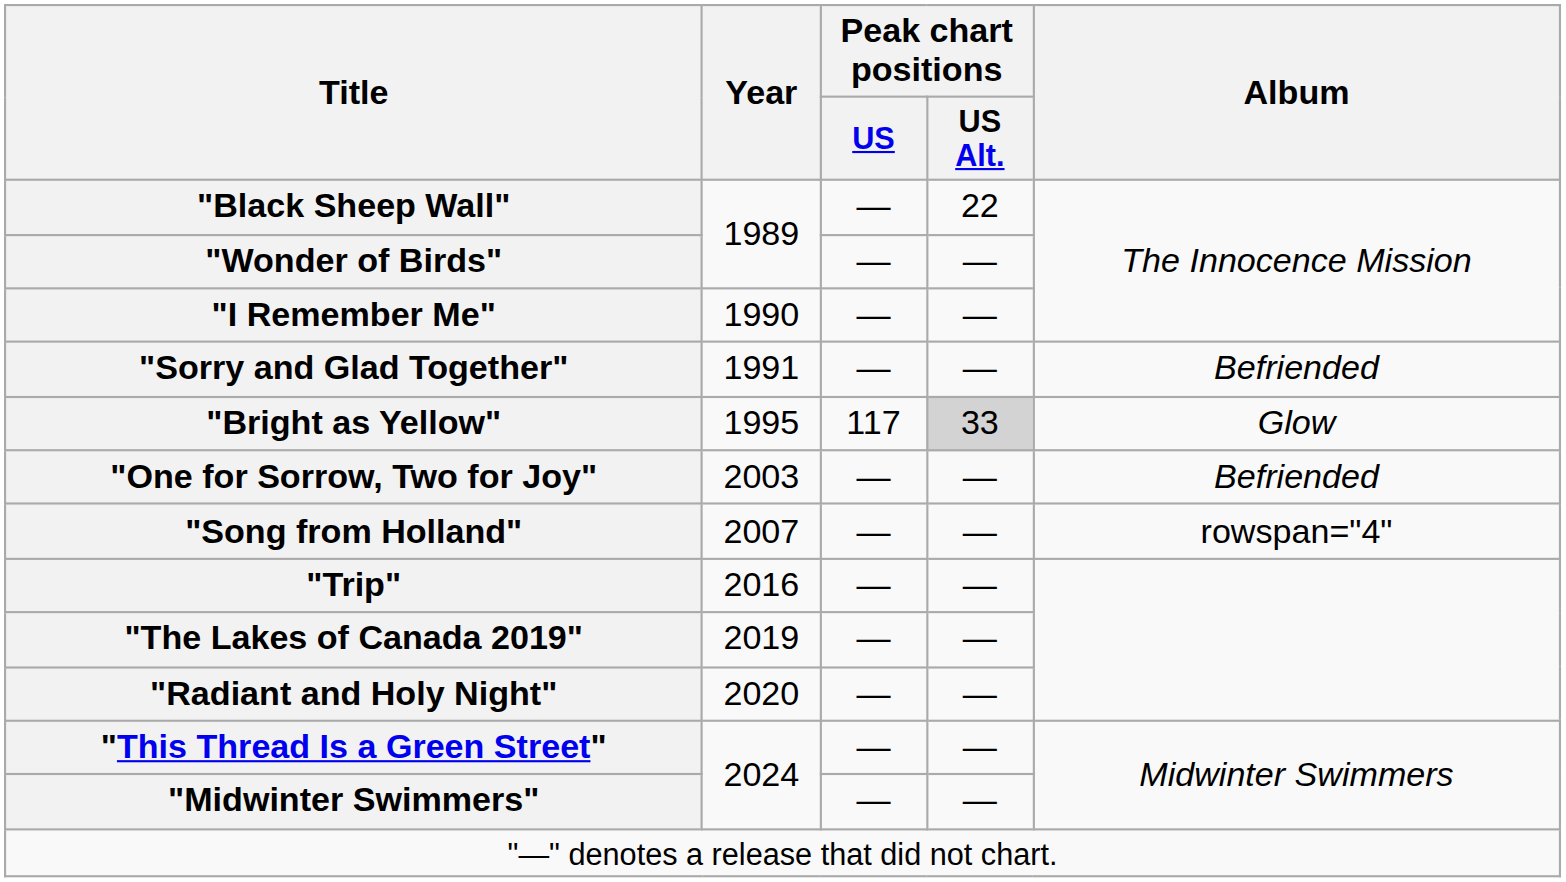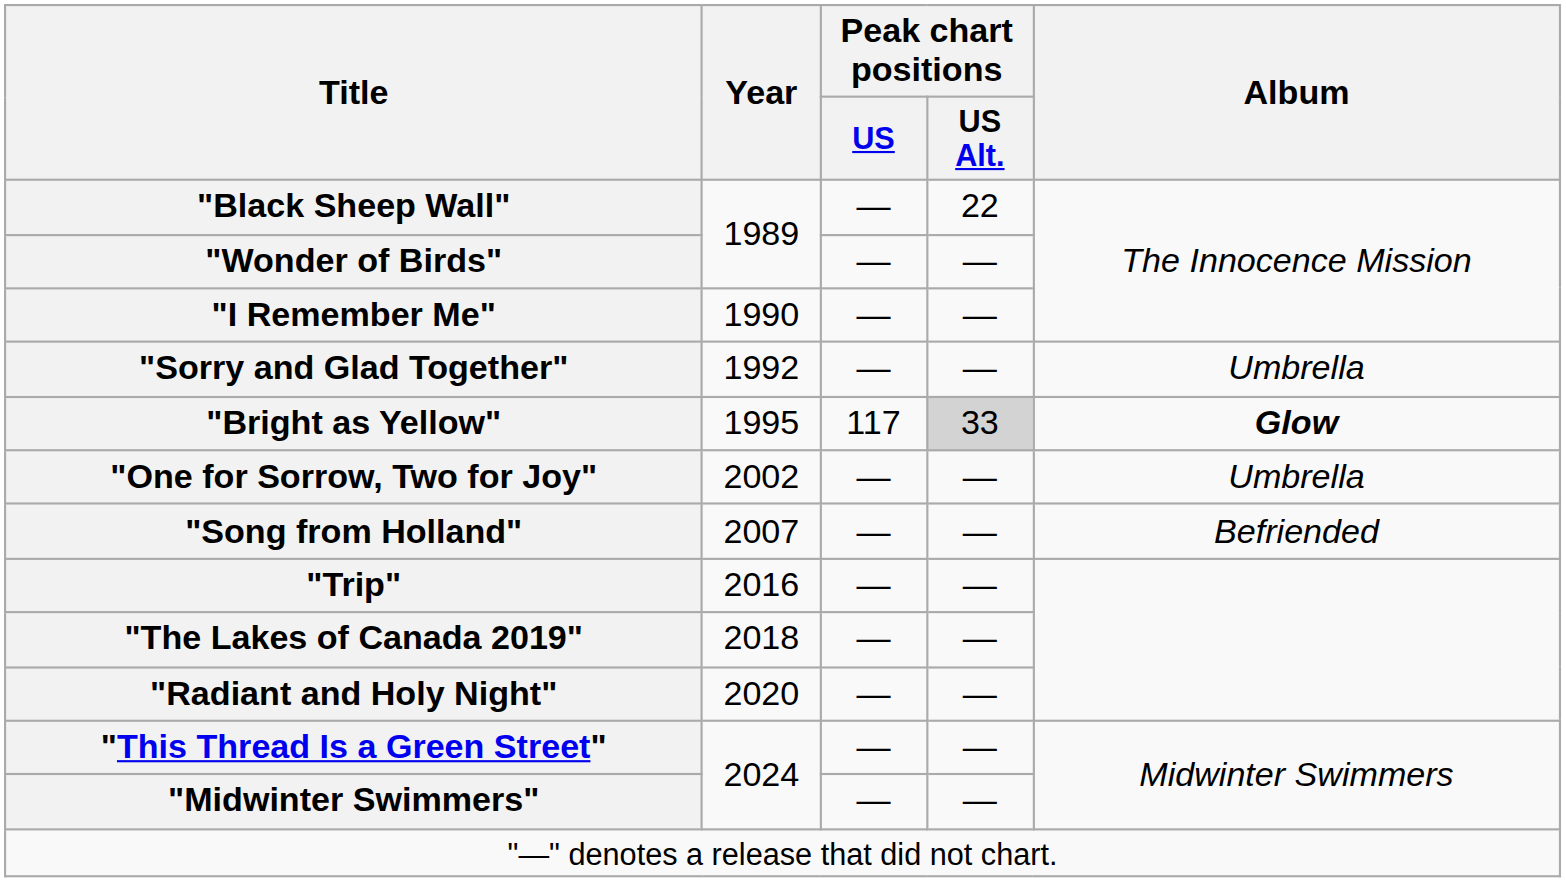"Sorry and Glad Together" | Year: 1991 -> 1992
"Sorry and Glad Together" | Album: Befriended -> Umbrella
"Bright as Yellow" | Album: normal -> bold
"One for Sorrow, Two for Joy" | Year: 2003 -> 2002
"One for Sorrow, Two for Joy" | Album: Befriended -> Umbrella
"Song from Holland" | Album: rowspan="4" -> Befriended
"The Lakes of Canada 2019" | Year: 2019 -> 2018
